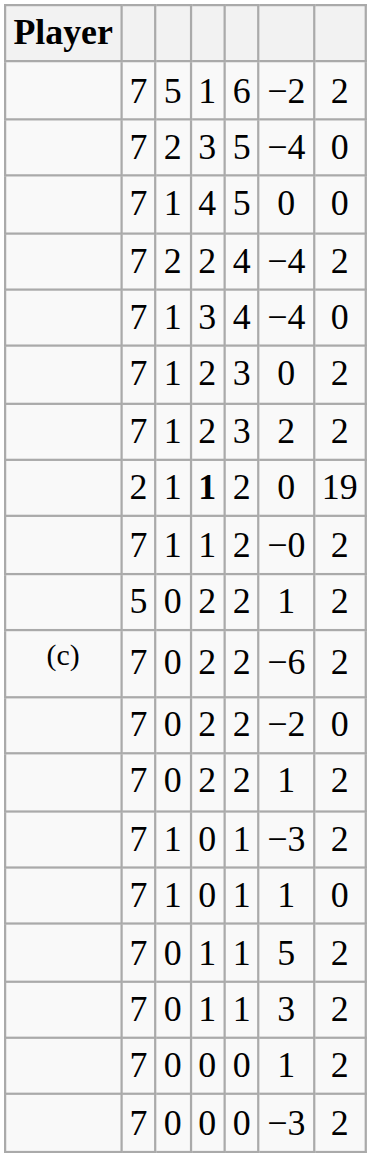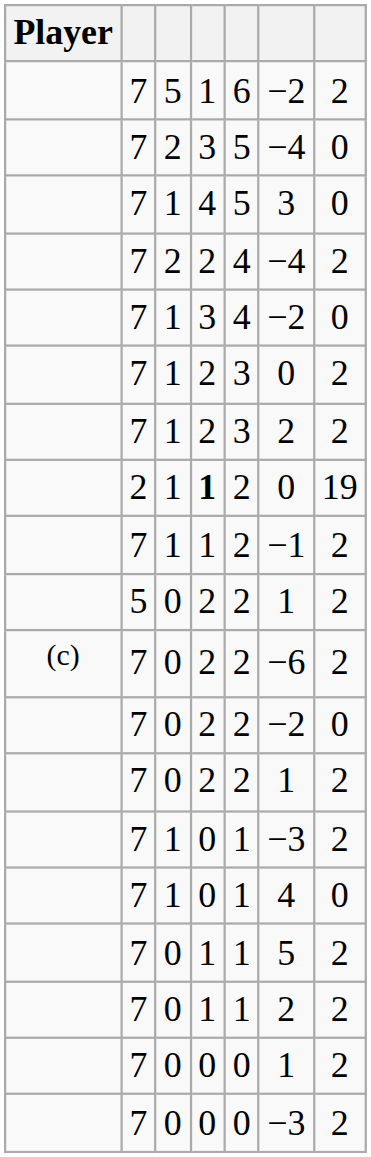row 4 | column 6: 0 -> 3
row 6 | column 6: −4 -> −2
row 10 | column 6: −0 -> −1
row 16 | column 6: 1 -> 4
row 18 | column 6: 3 -> 2
